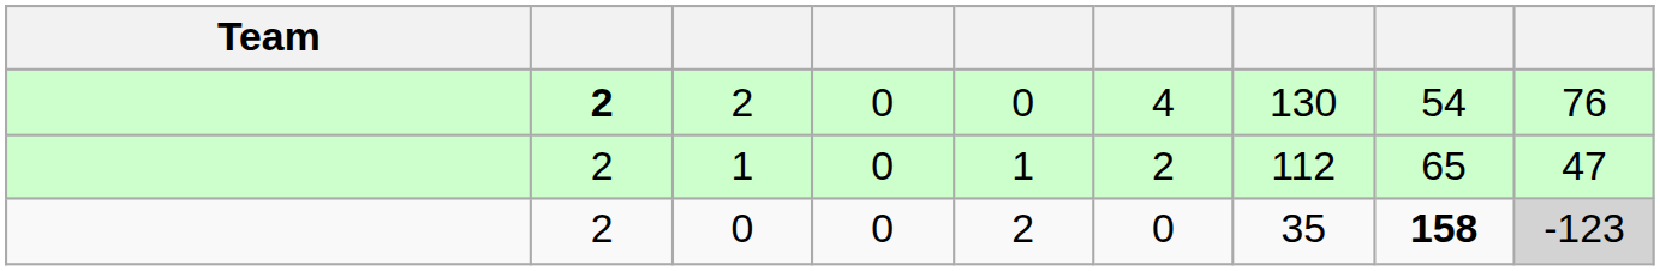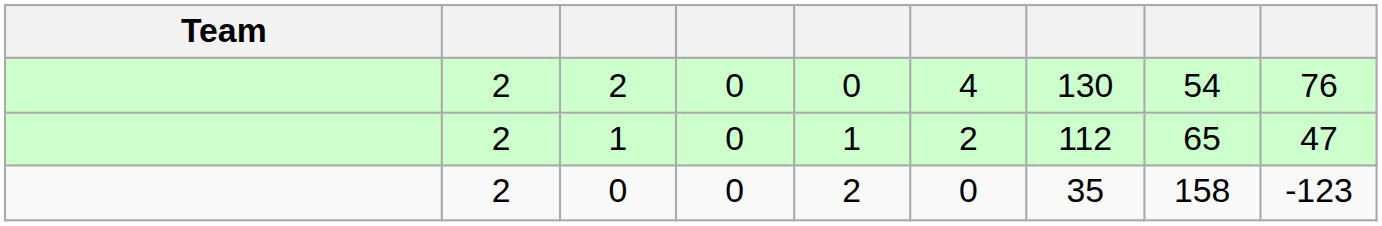row 2 | column 2: bold -> normal
row 4 | column 8: bold -> normal
row 4 | column 9: lightgrey background -> no background
